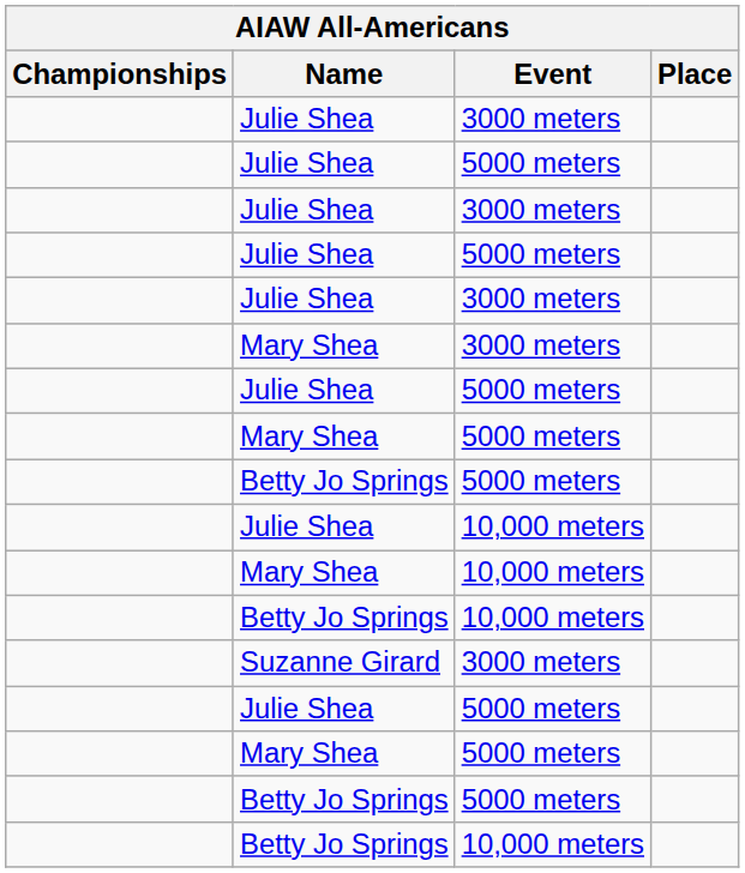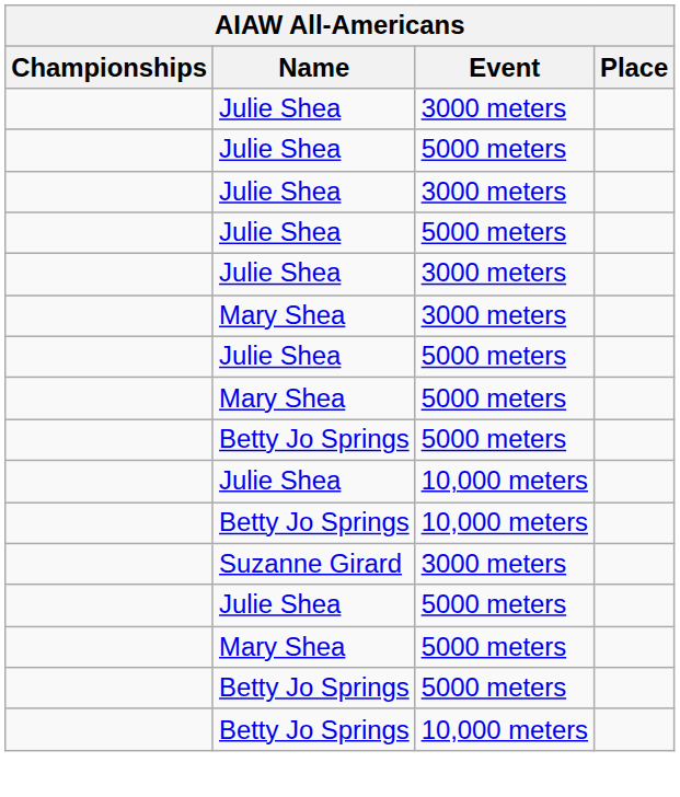- row: Mary Shea | 10,000 meters
